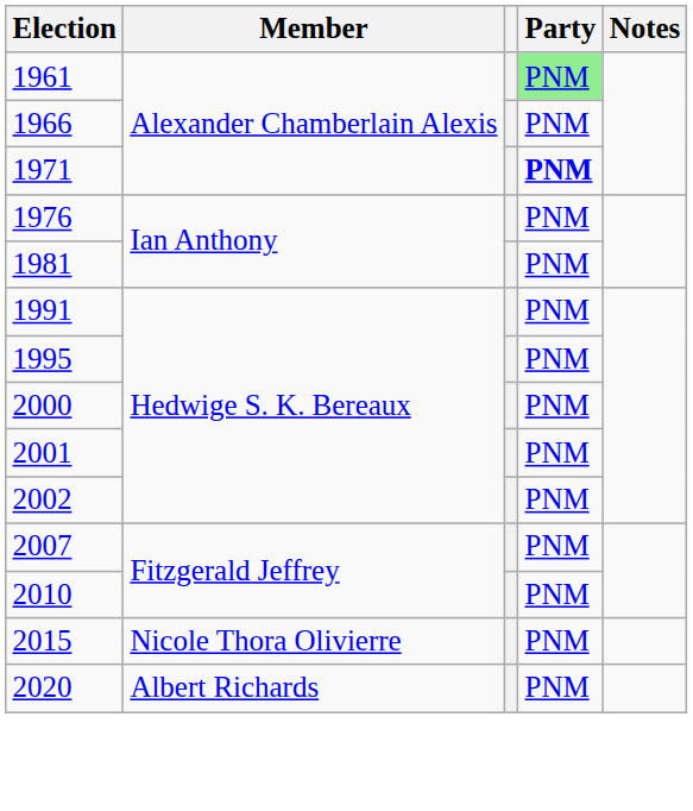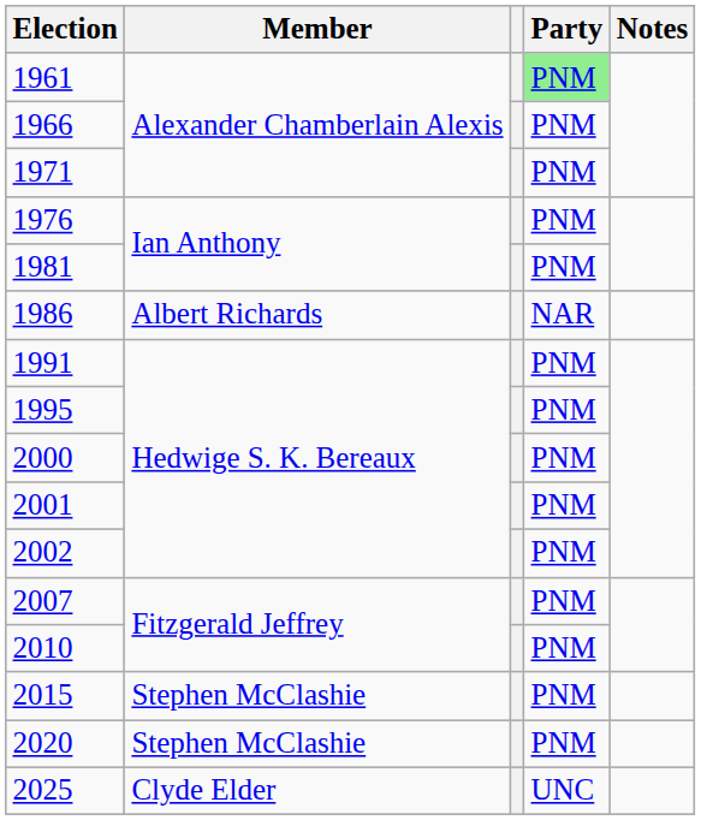1971 | Party: bold -> normal
+ row: 1986 | Albert Richards | NAR
2015 | Member: Nicole Thora Olivierre -> Stephen McClashie
2020 | Member: Albert Richards -> Stephen McClashie
+ row: 2025 | Clyde Elder | UNC
